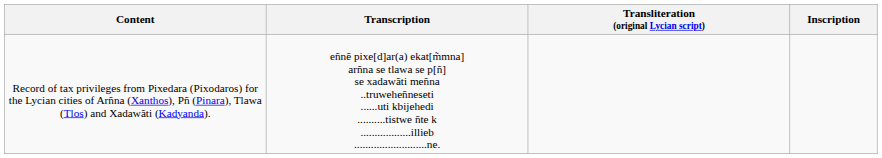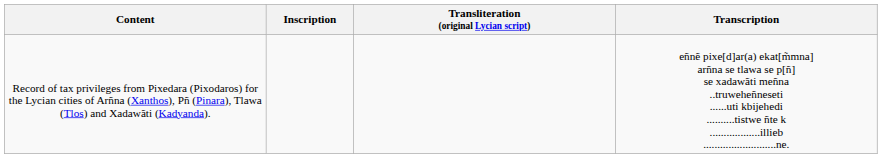columns swapped: Transcription <-> Inscription
